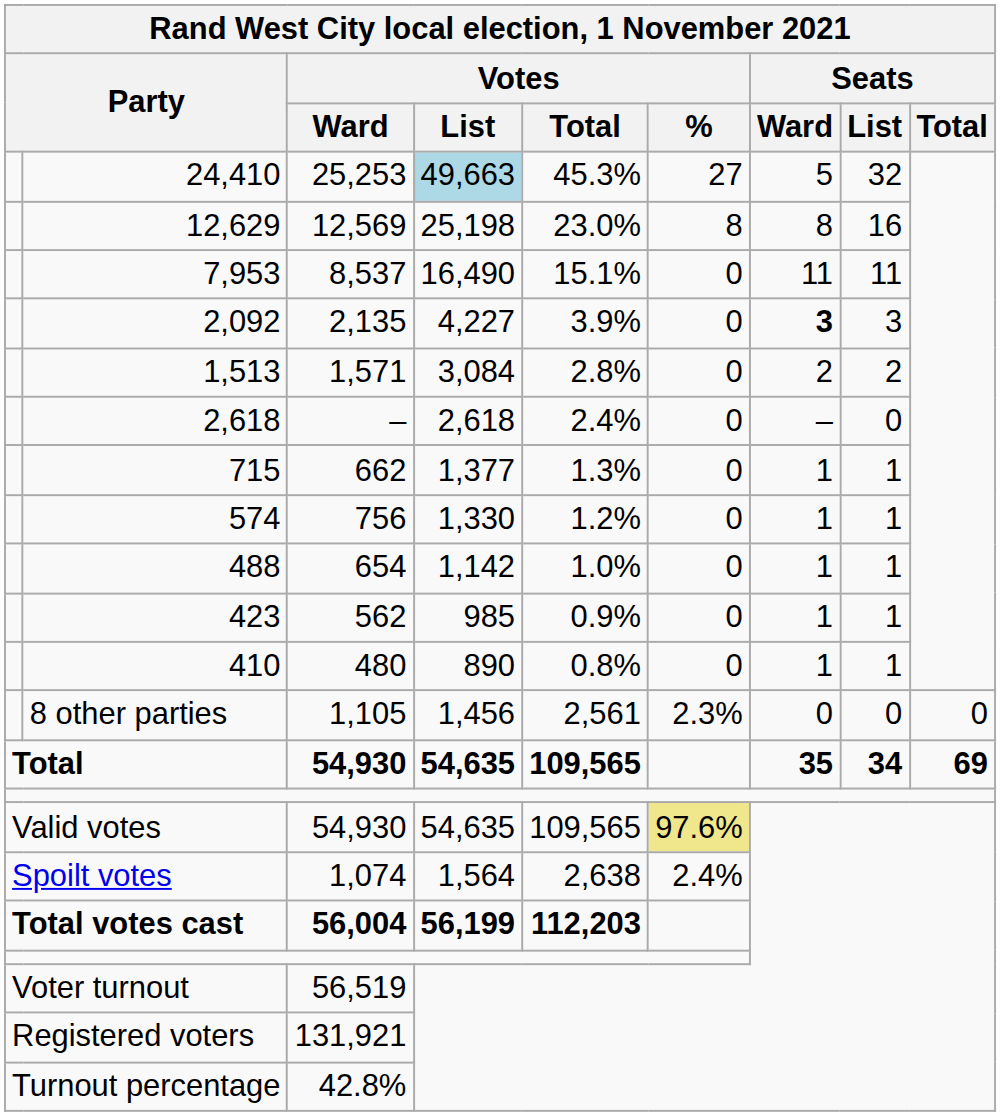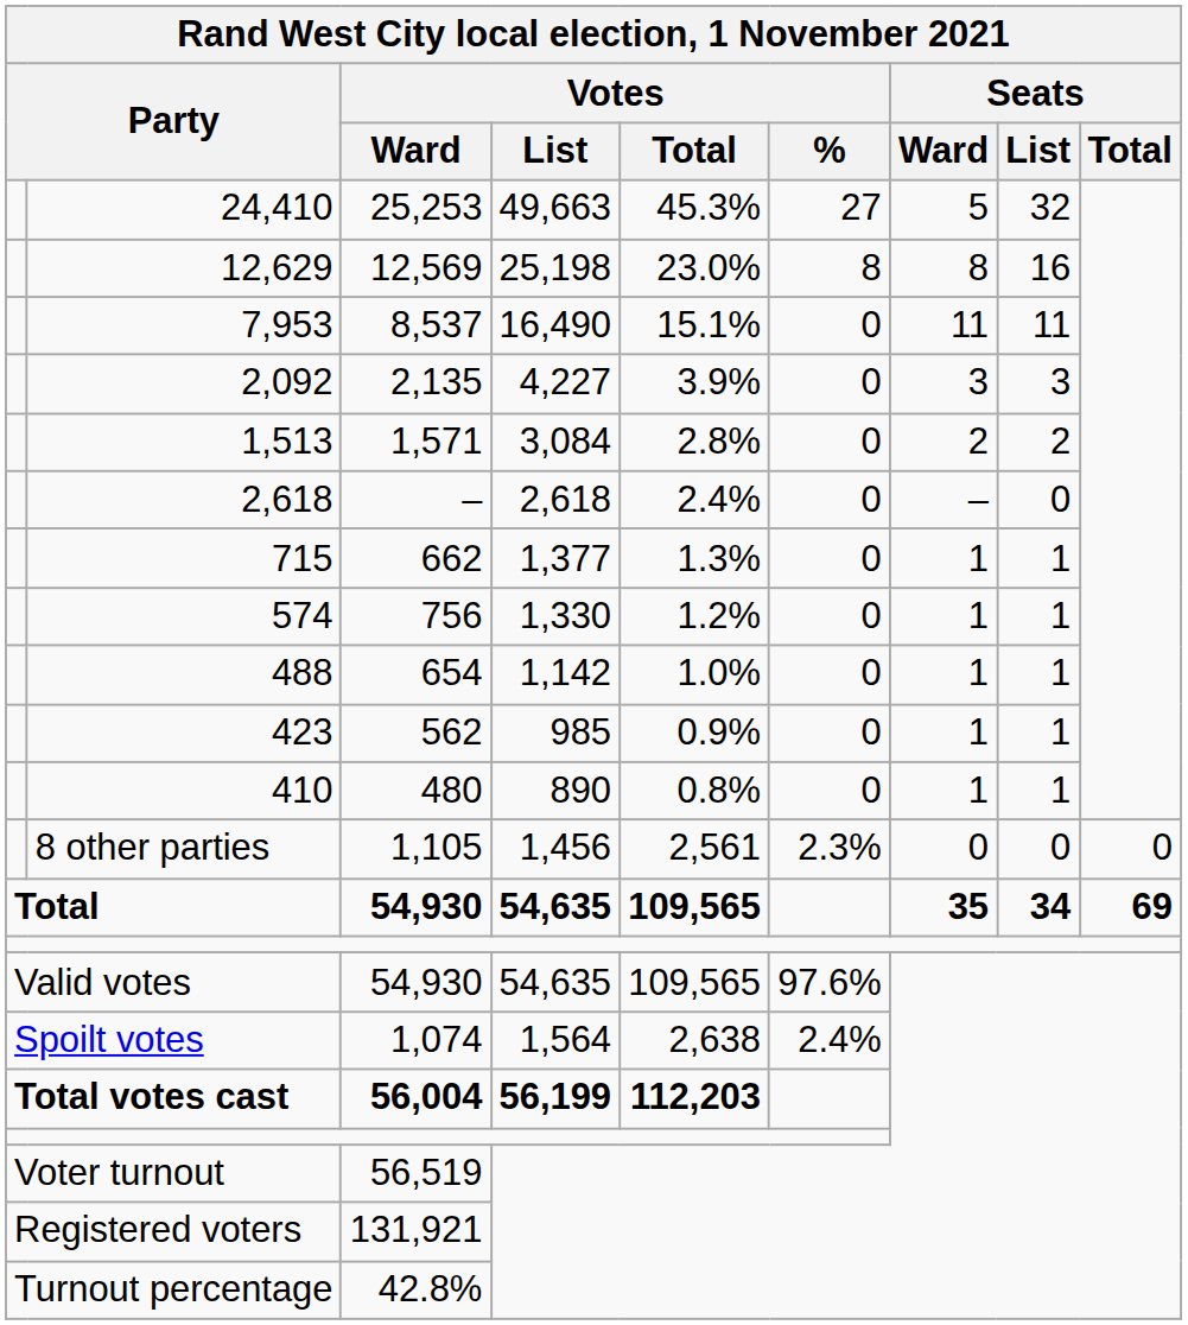24,410 | Votes / List: lightblue background -> no background
2,092 | Seats / Ward: bold -> normal
Valid votes | Votes / %: khaki background -> no background
